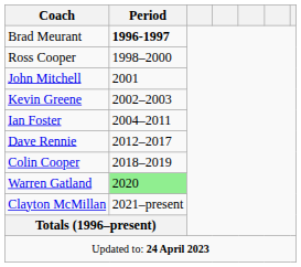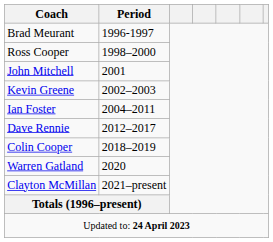Brad Meurant | Period: bold -> normal
Warren Gatland | Period: lightgreen background -> no background
